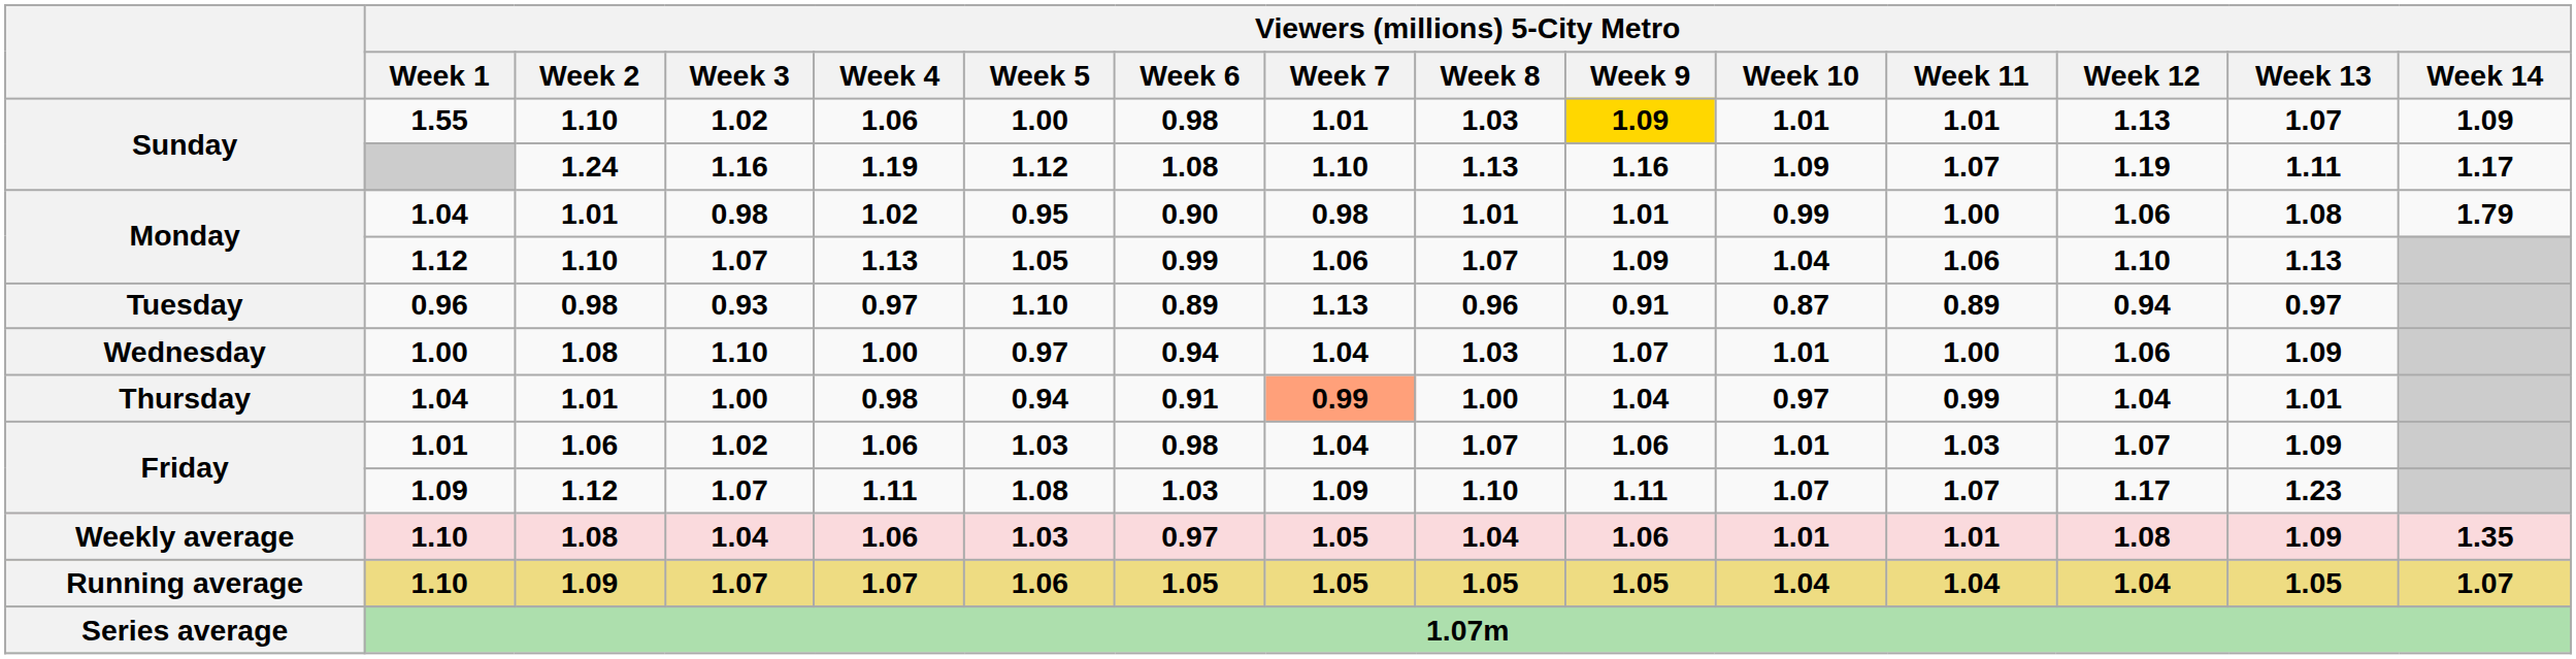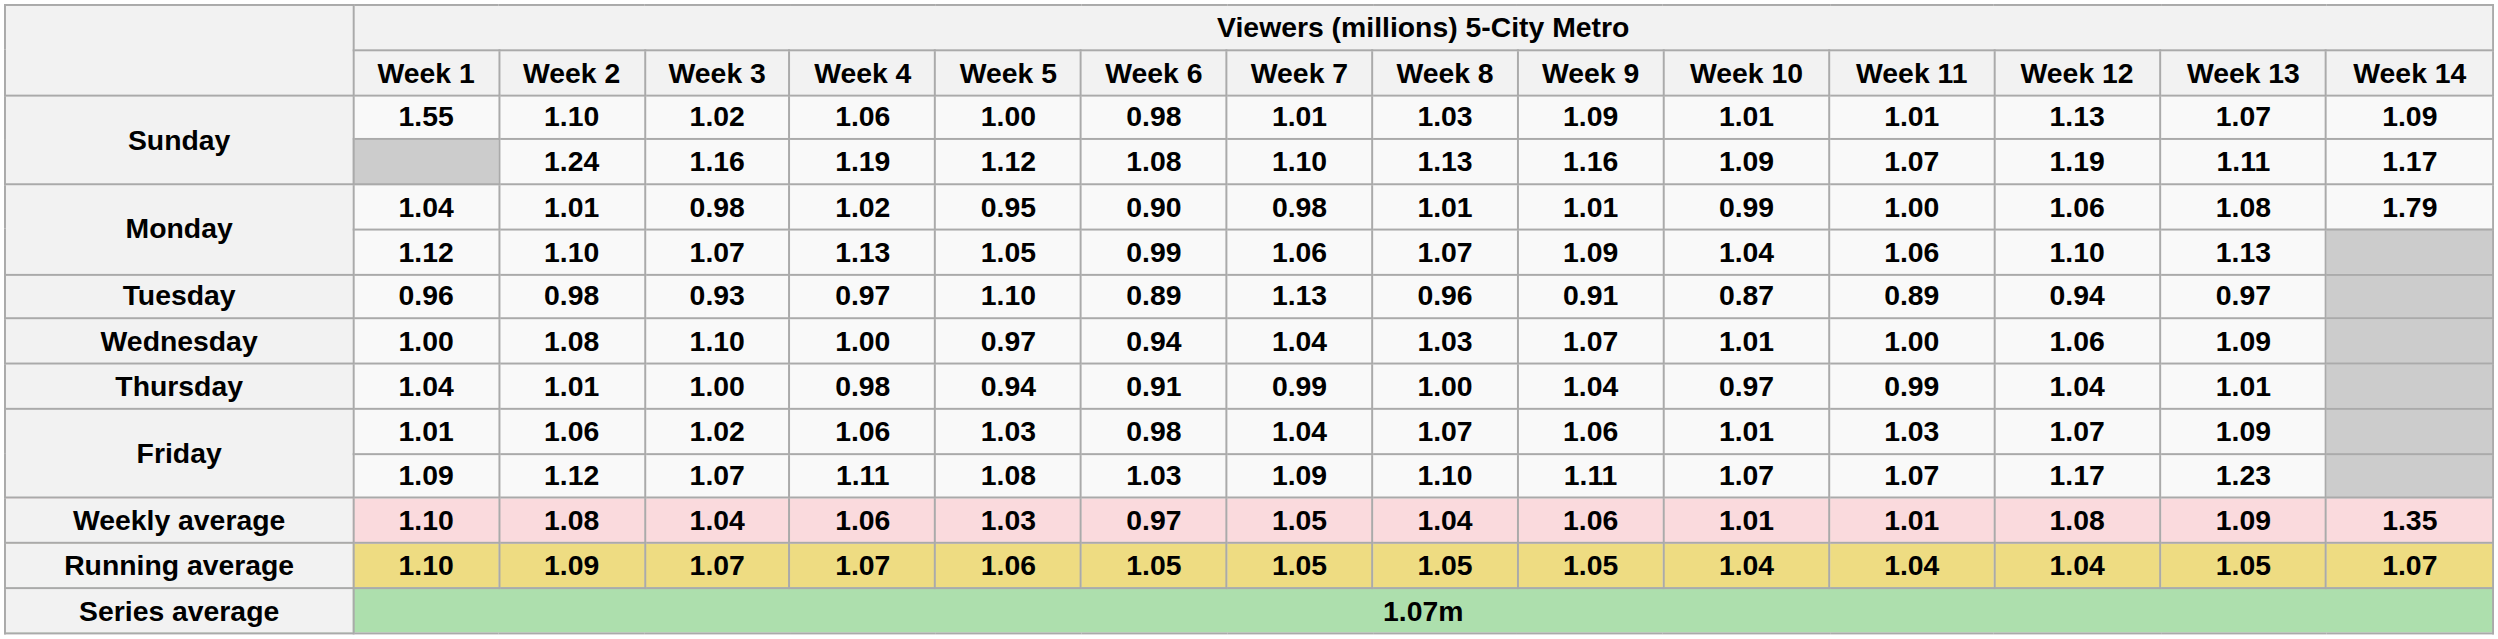1.55 | Viewers (millions) 5-City Metro / Week 9: gold background -> no background
Thursday / 1.04 | Viewers (millions) 5-City Metro / Week 7: lightsalmon background -> no background
